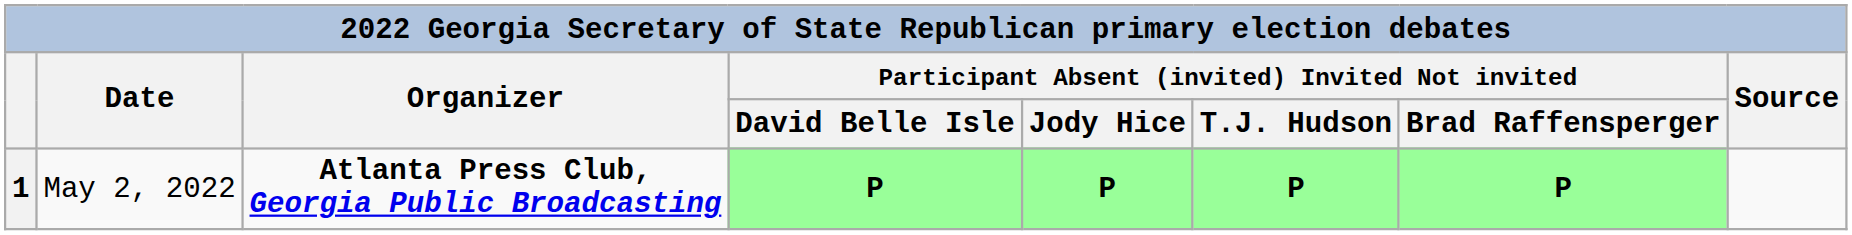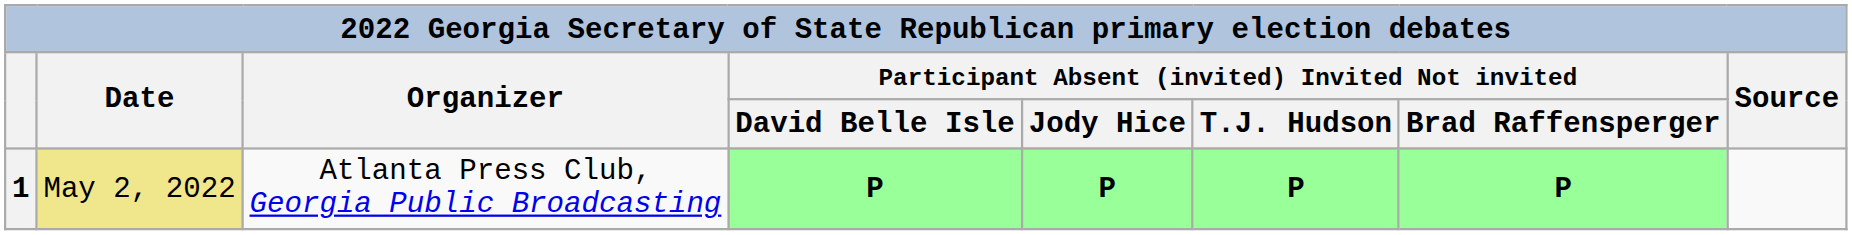1 | Date: no background -> khaki background
1 | Organizer: bold -> normal
